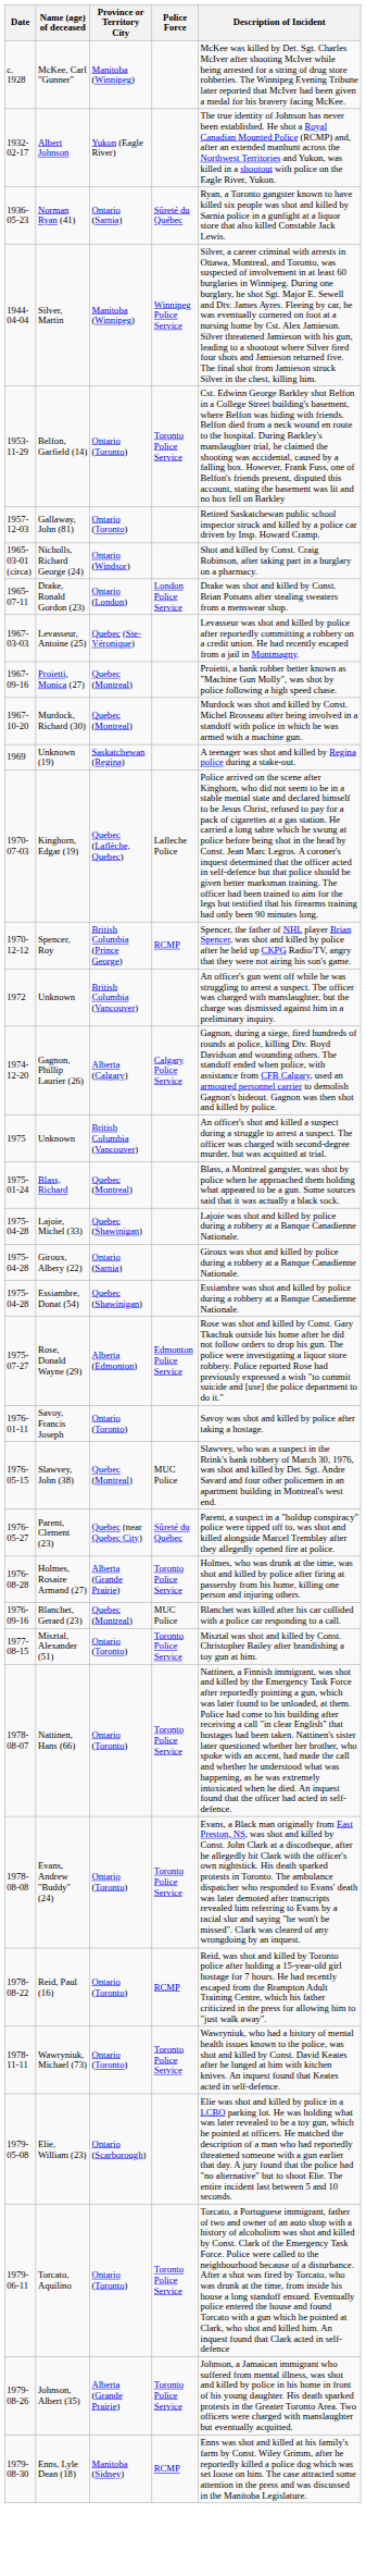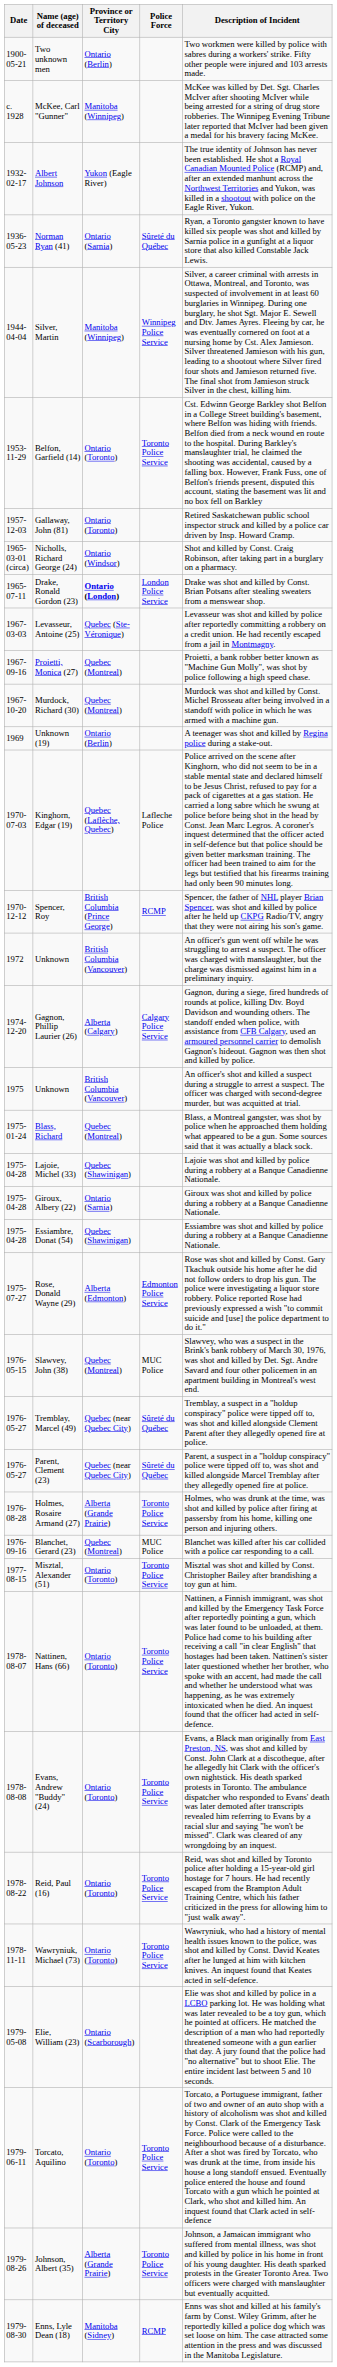+ row: 1900-05-21 | Two unknown men | Ontario (Berlin) | Two workmen were killed by police with sabres during a workers' strike. Fifty other people were injured and 103 arrests made.
Drake, Ronald Gordon (23) | Province or Territory City: normal -> bold
Unknown (19) | Province or Territory City: Saskatchewan (Regina) -> Ontario (Berlin)
- row: 1976-01-11 | Savoy, Francis Joseph | Ontario (Toronto) | Savoy was shot and killed by police after taking a hostage.
+ row: 1976-05-27 | Tremblay, Marcel (49) | Quebec (near Quebec City) | Sûreté du Québec | Tremblay, a suspect in a "holdup conspiracy" police were tipped off to, was shot and killed alongside Clement Parent after they allegedly opened fire at police.
Reid, Paul (16) | Police Force: RCMP -> Toronto Police Service
